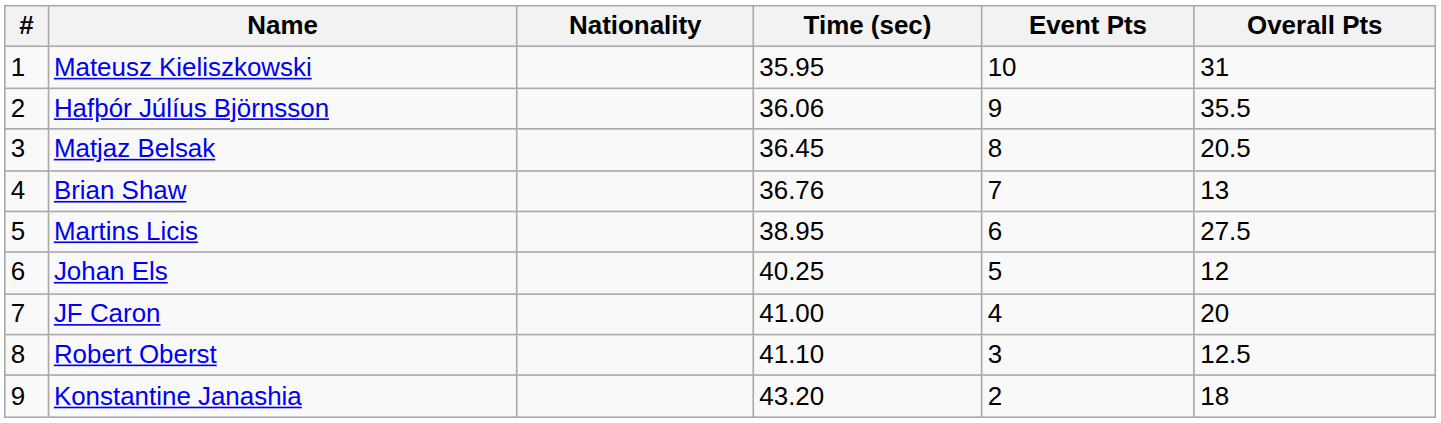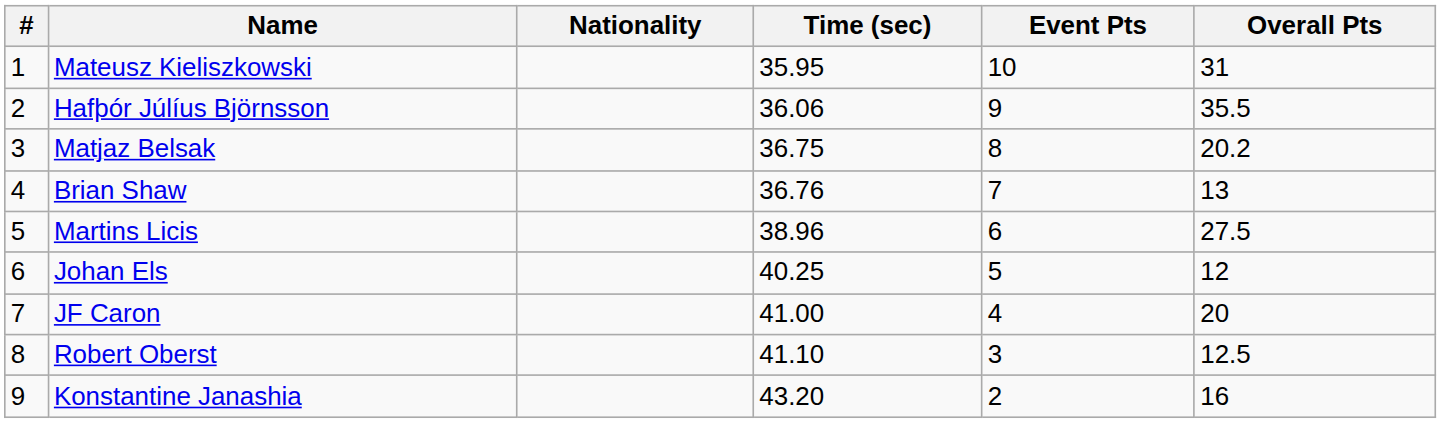Matjaz Belsak | Time (sec): 36.45 -> 36.75
Matjaz Belsak | Overall Pts: 20.5 -> 20.2
Martins Licis | Time (sec): 38.95 -> 38.96
Konstantine Janashia | Overall Pts: 18 -> 16
